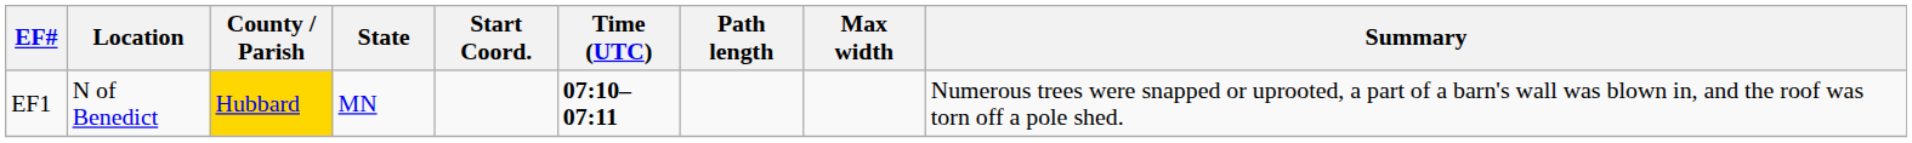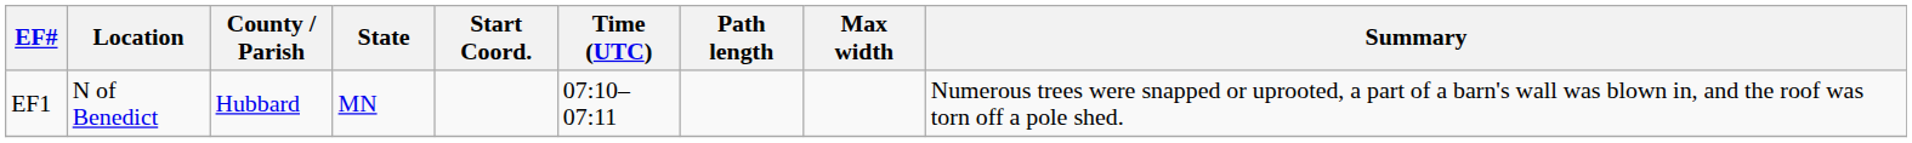EF1 | County / Parish: gold background -> no background
EF1 | Time (UTC): bold -> normal
